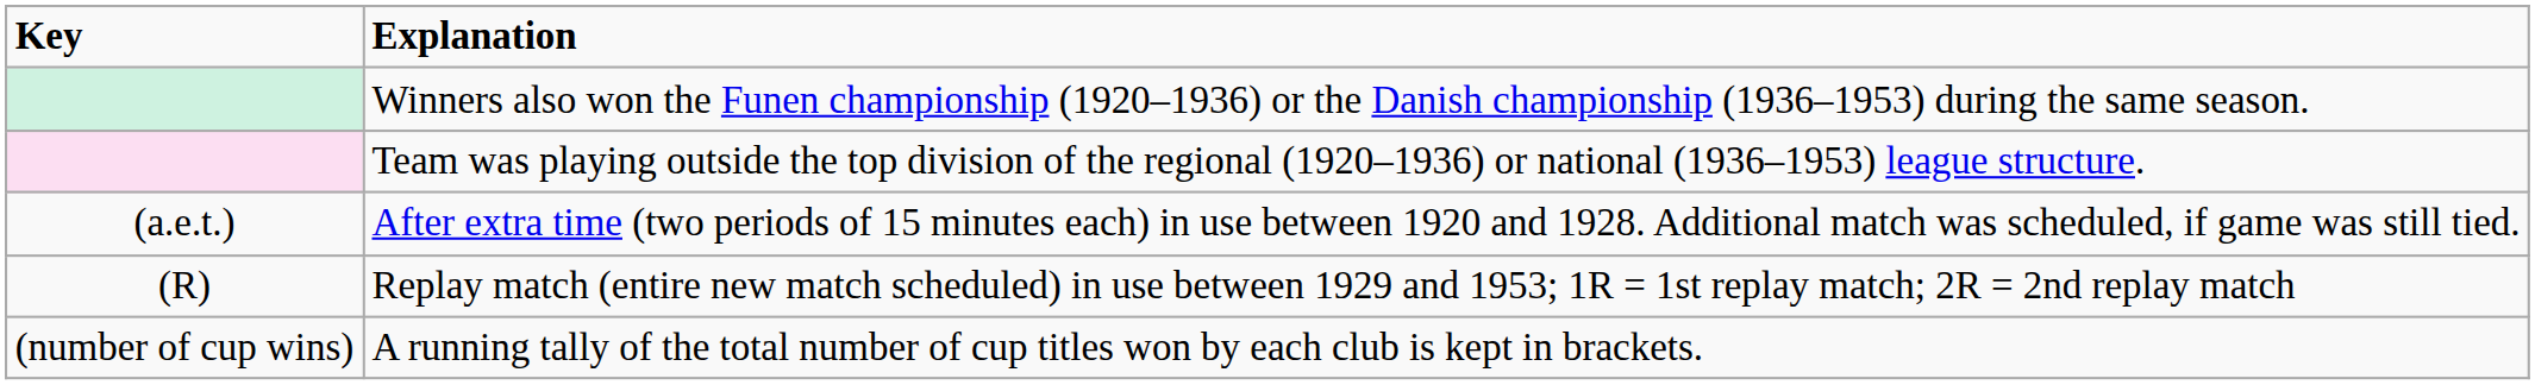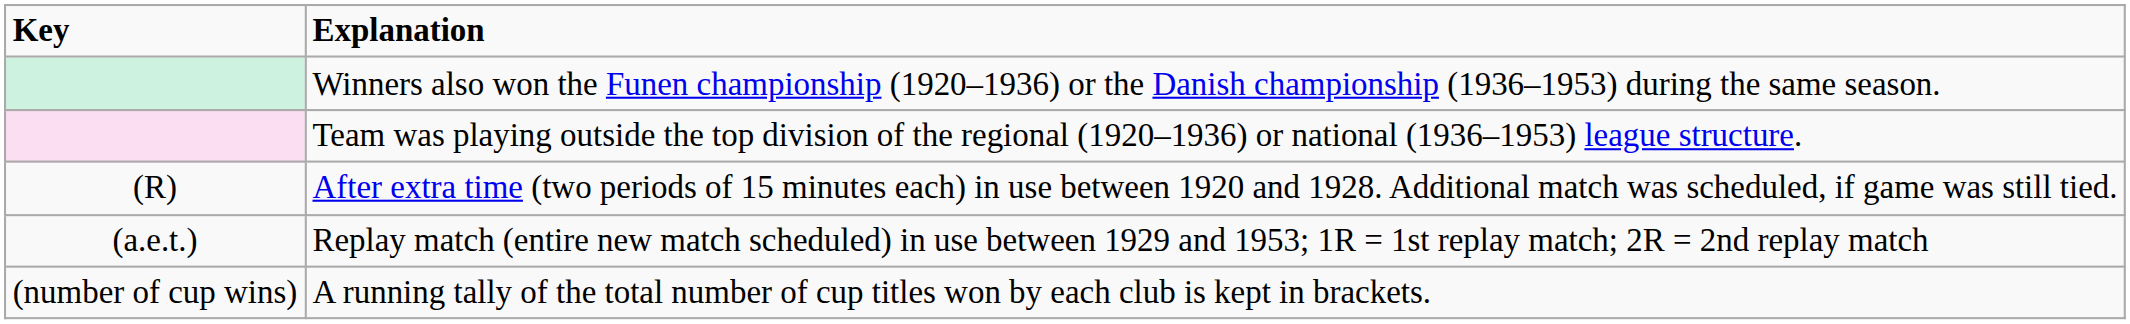row 4 | Key: (a.e.t.) -> (R)
row 5 | Key: (R) -> (a.e.t.)
